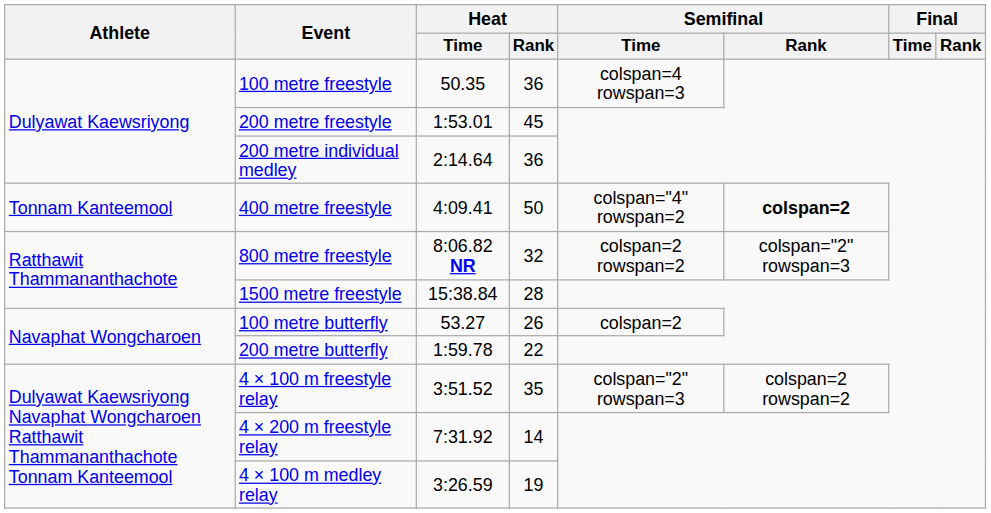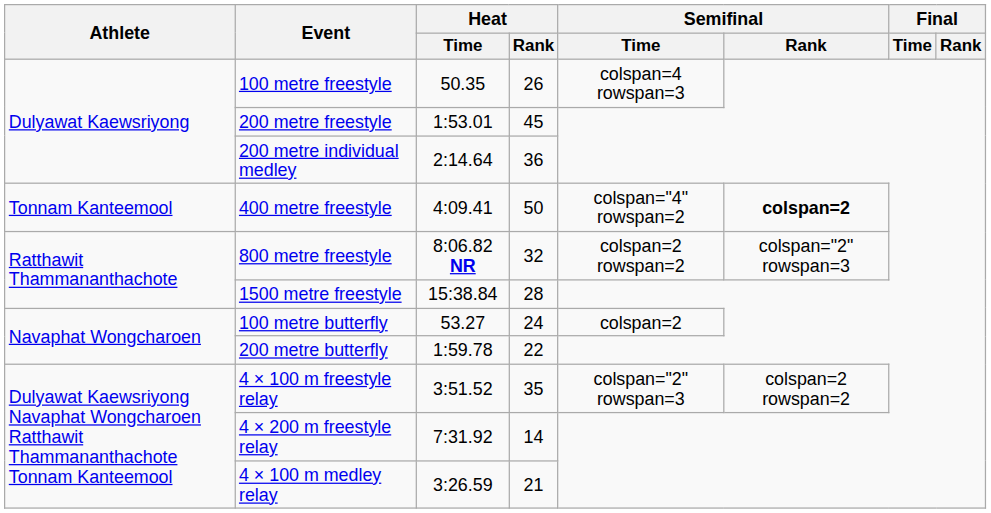100 metre freestyle | Heat / Rank: 36 -> 26
100 metre butterfly | Heat / Rank: 26 -> 24
4 × 100 m medley relay | Heat / Rank: 19 -> 21
